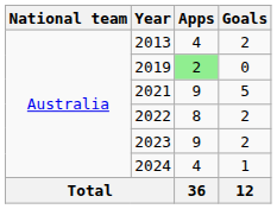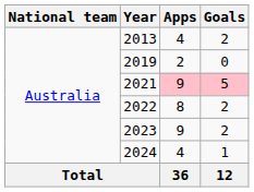2019 | Apps: lightgreen background -> no background
2021 | Apps: no background -> pink background
2021 | Goals: no background -> pink background
